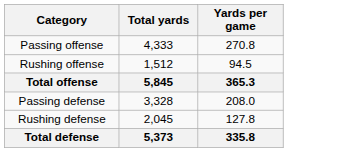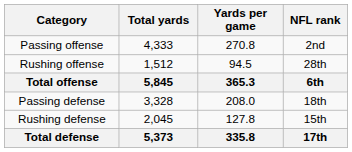+ column: NFL rank | 2nd | 28th | 6th | 18th | 15th | 17th
